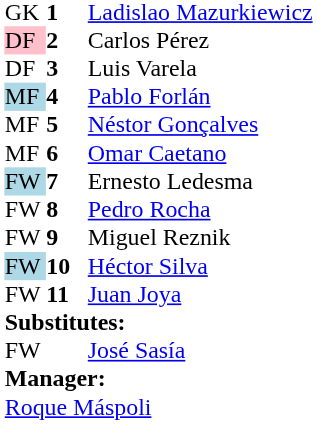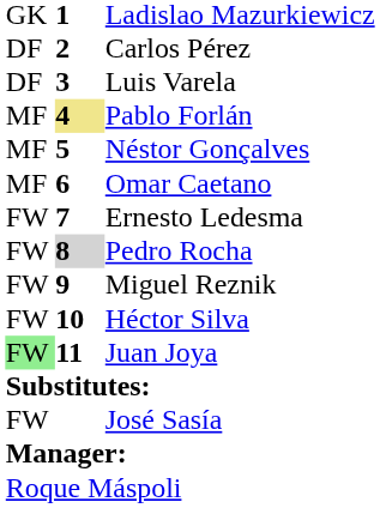Carlos Pérez | column 1: pink background -> no background
Pablo Forlán | column 1: lightblue background -> no background
Pablo Forlán | column 2: no background -> khaki background
Ernesto Ledesma | column 1: lightblue background -> no background
Pedro Rocha | column 2: no background -> lightgrey background
Héctor Silva | column 1: lightblue background -> no background
Juan Joya | column 1: no background -> lightgreen background
